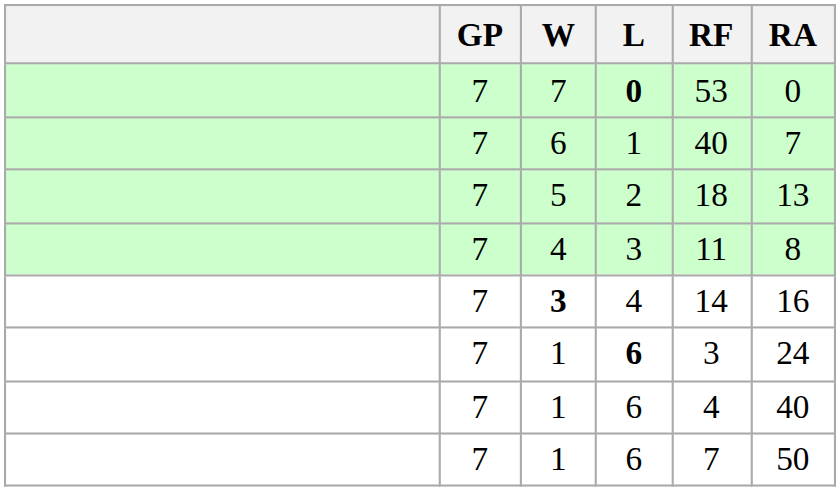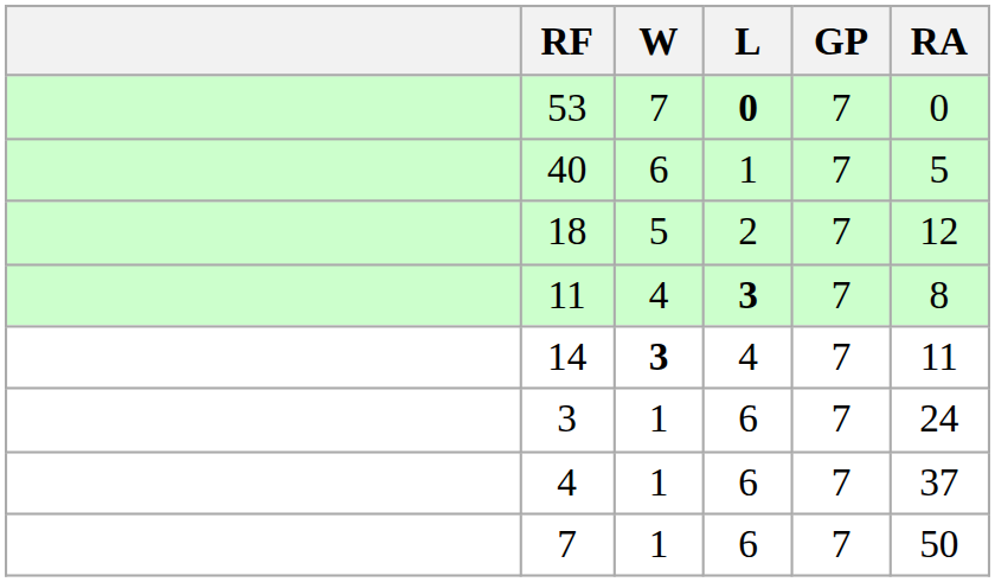columns swapped: GP <-> RF
row 3 | RA: 7 -> 5
row 4 | RA: 13 -> 12
row 5 | L: normal -> bold
row 6 | RA: 16 -> 11
row 7 | L: bold -> normal
row 8 | RA: 40 -> 37
